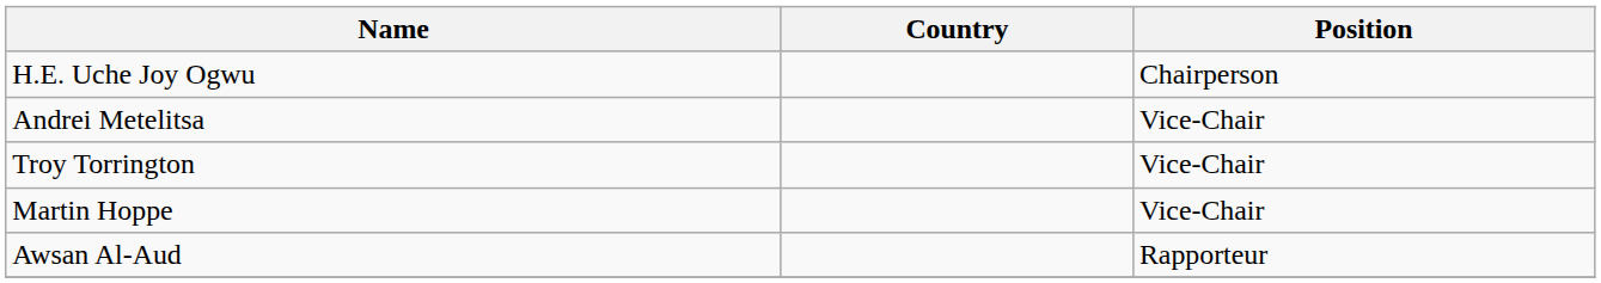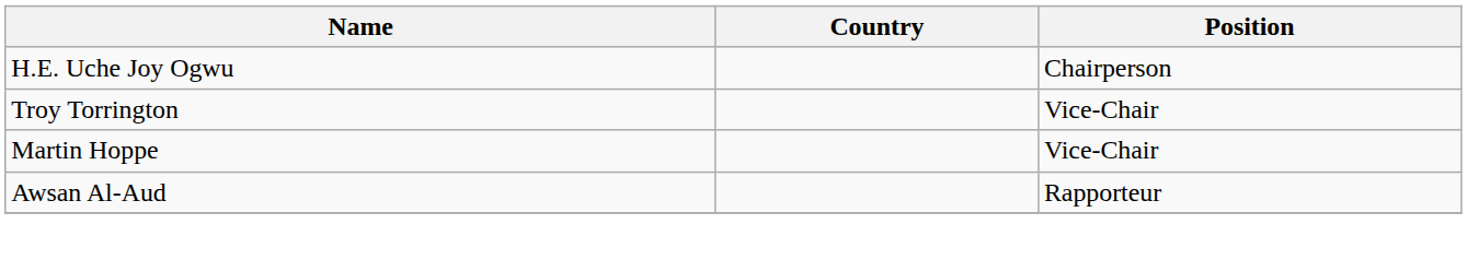- row: Andrei Metelitsa | Vice-Chair
